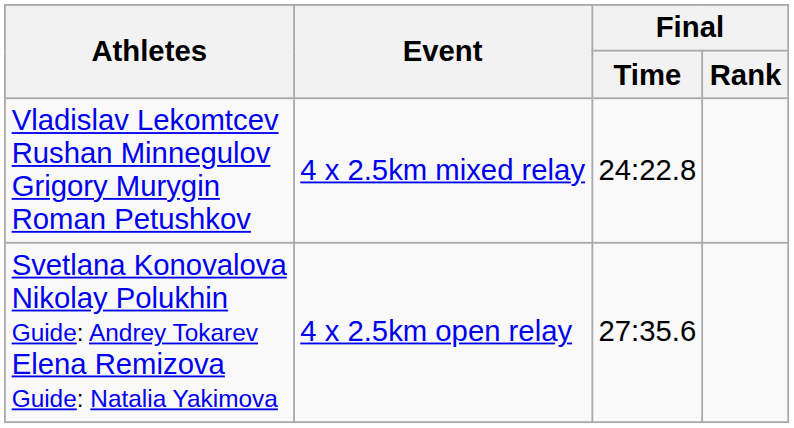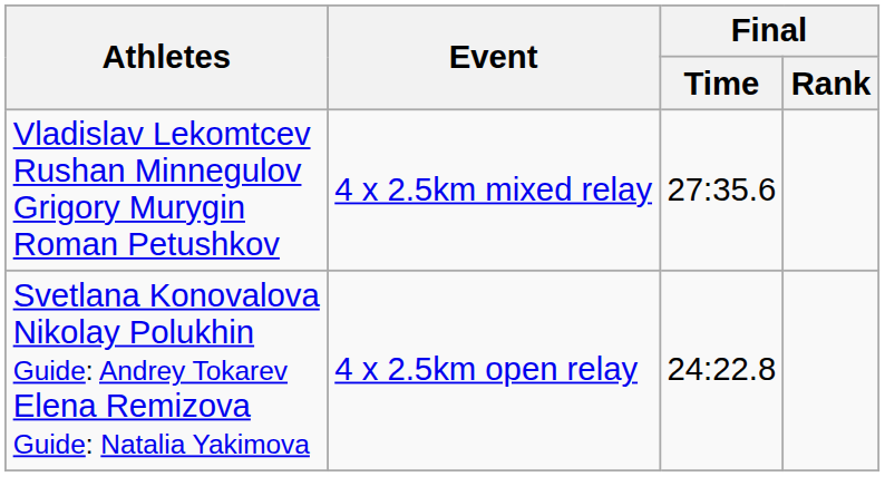row 3 | Final / Time: 24:22.8 -> 27:35.6
row 4 | Final / Time: 27:35.6 -> 24:22.8
